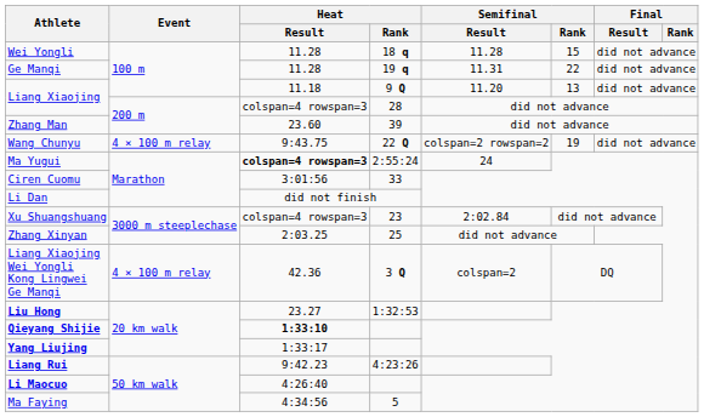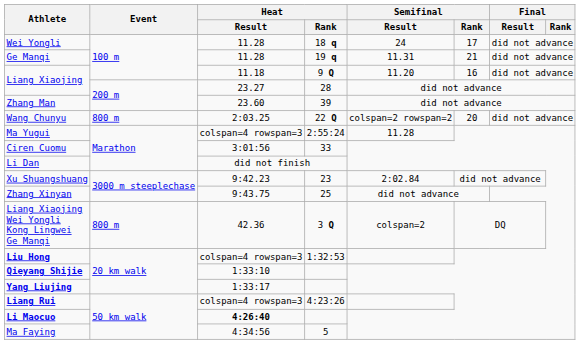Wei Yongli | Semifinal / Result: 11.28 -> 24
Wei Yongli | Semifinal / Rank: 15 -> 17
Ge Manqi | Semifinal / Rank: 22 -> 21
Liang Xiaojing / 9 Q | Semifinal / Rank: 13 -> 16
Liang Xiaojing / 28 | Heat / Result: colspan=4 rowspan=3 -> 23.27
Wang Chunyu | Event: 4 × 100 m relay -> 800 m
Wang Chunyu | Heat / Result: 9:43.75 -> 2:03.25
Wang Chunyu | Semifinal / Rank: 19 -> 20
Ma Yugui | Heat / Result: bold -> normal
Ma Yugui | Semifinal / Result: 24 -> 11.28
Xu Shuangshuang | Heat / Result: colspan=4 rowspan=3 -> 9:42.23
Zhang Xinyan | Heat / Result: 2:03.25 -> 9:43.75
Liang Xiaojing Wei Yongli Kong Lingwei Ge Manqi | Event: 4 × 100 m relay -> 800 m
Liu Hong | Heat / Result: 23.27 -> colspan=4 rowspan=3
Qieyang Shijie | Heat / Result: bold -> normal
Liang Rui | Heat / Result: 9:42.23 -> colspan=4 rowspan=3
Li Maocuo | Heat / Result: normal -> bold
